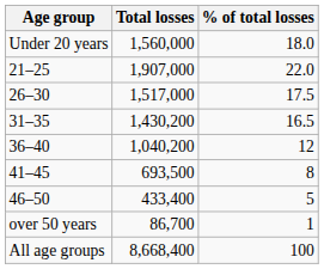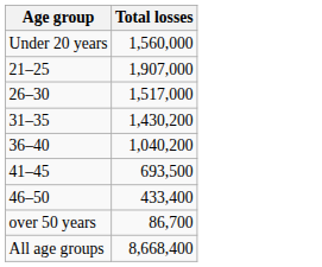- column: % of total losses | 18.0 | 22.0 | 17.5 | 16.5 | 12 | 8 | 5 | 1 | 100
